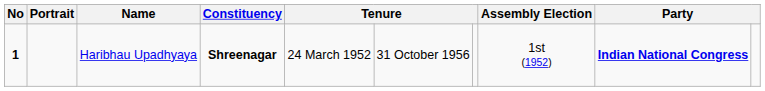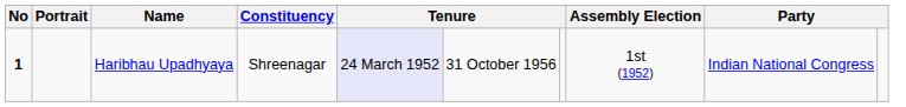Haribhau Upadhyaya | Constituency: bold -> normal
Haribhau Upadhyaya | column 5: no background -> lavender background
Haribhau Upadhyaya | column 9: bold -> normal
